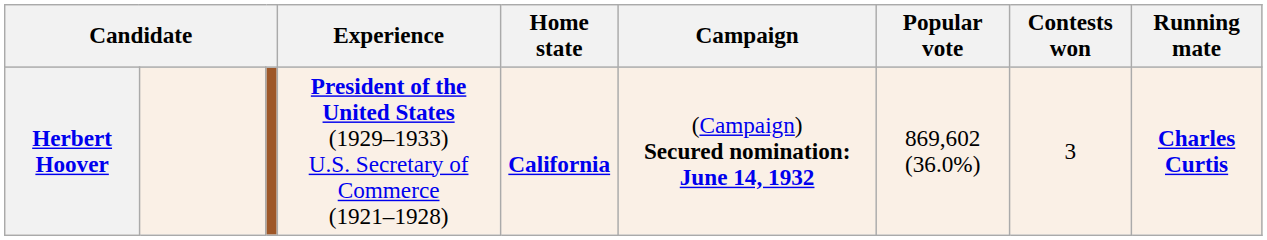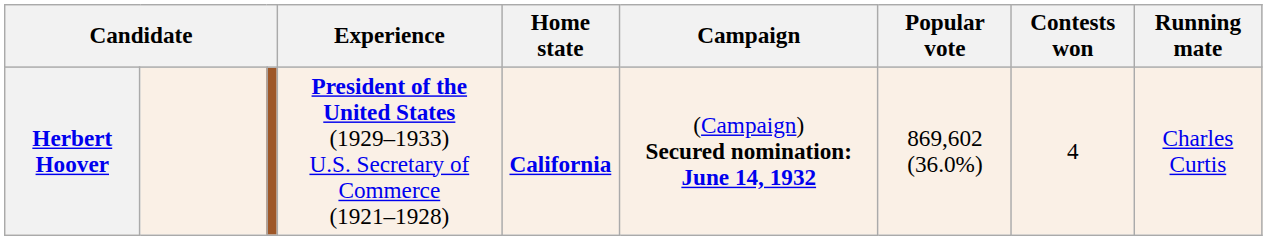Herbert Hoover | Contests won: 3 -> 4
Herbert Hoover | Running mate: bold -> normal
